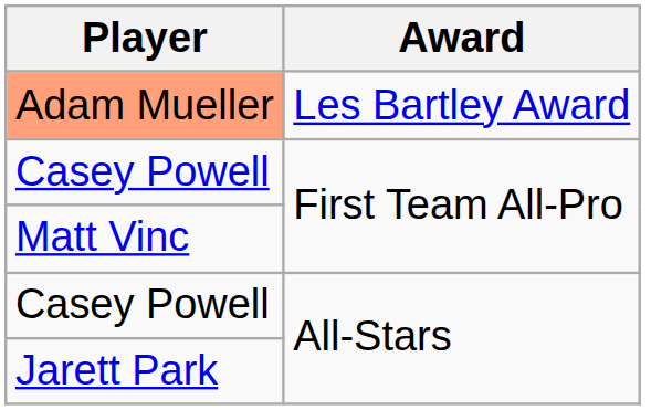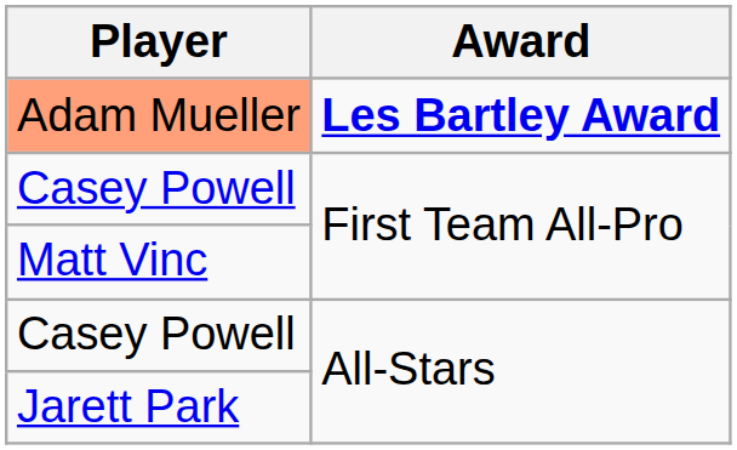row 2 | Award: normal -> bold
